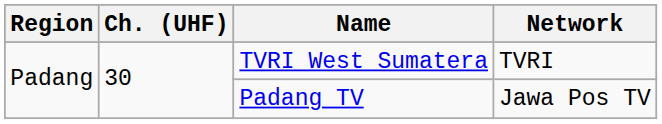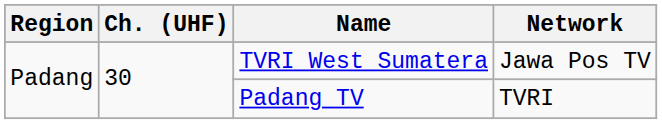TVRI West Sumatera | Network: TVRI -> Jawa Pos TV
Padang TV | Network: Jawa Pos TV -> TVRI
